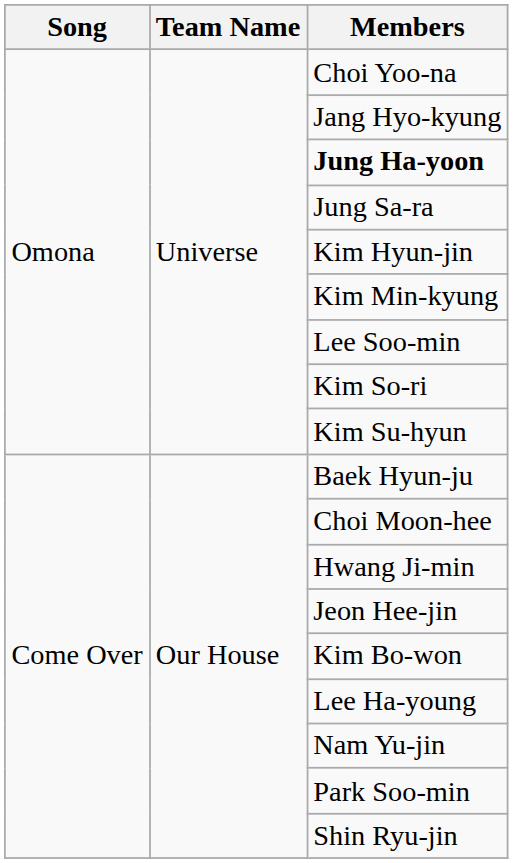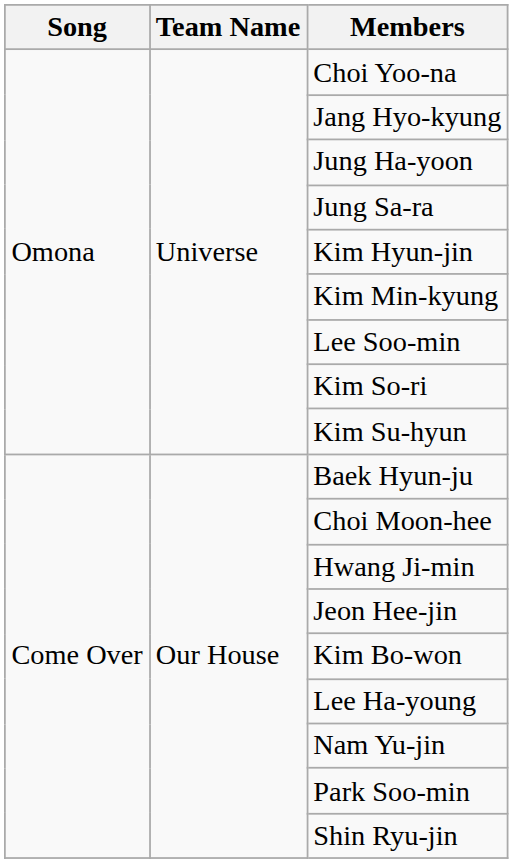Jung Ha-yoon | Members: bold -> normal
